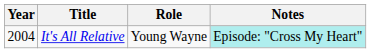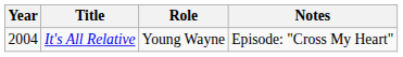row 2 | Notes: paleturquoise background -> no background
